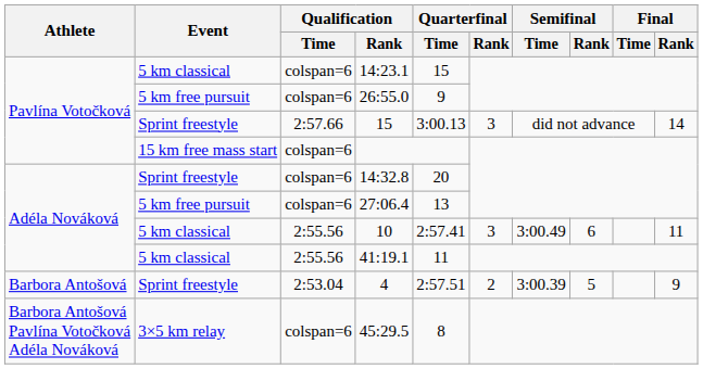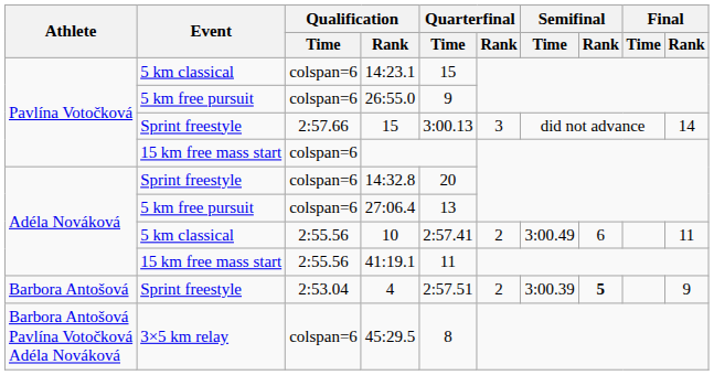10 | Quarterfinal / Rank: 3 -> 2
41:19.1 | Event: 5 km classical -> 15 km free mass start
4 | Semifinal / Rank: normal -> bold
